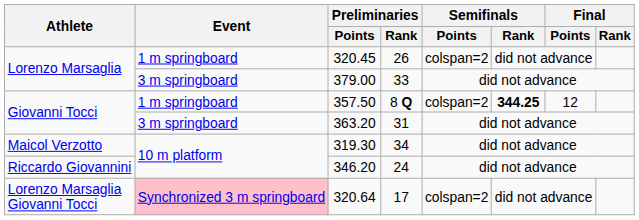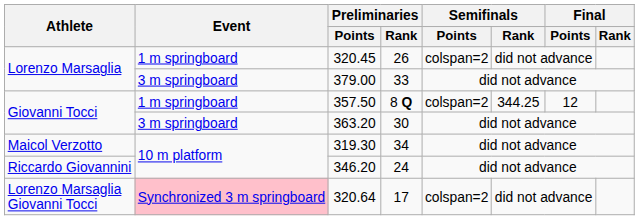357.50 | Semifinals / Rank: bold -> normal
363.20 | Preliminaries / Rank: 31 -> 30
